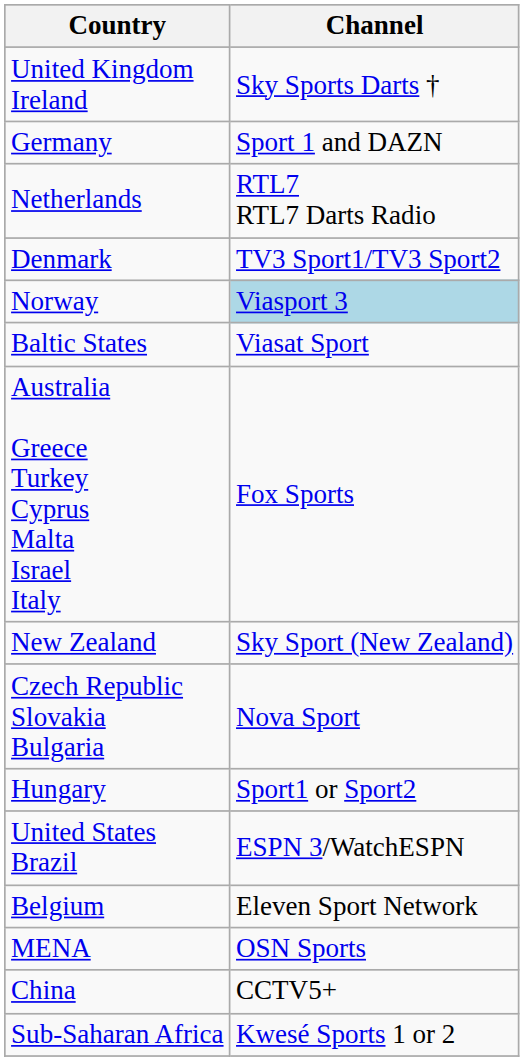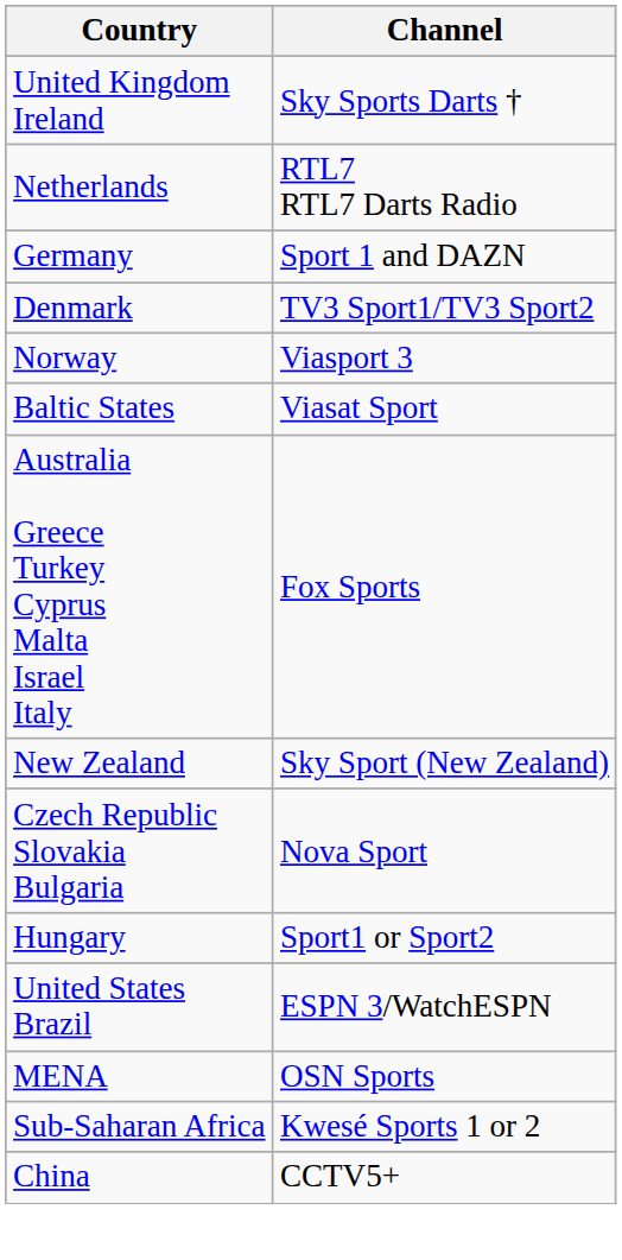rows swapped: Netherlands <-> Germany
Norway | Channel: lightblue background -> no background
- row: Belgium | Eleven Sport Network
rows swapped: Sub-Saharan Africa <-> China
